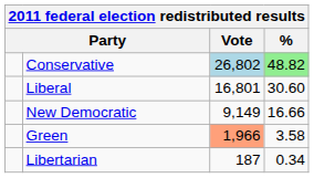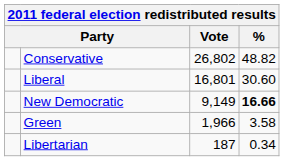Conservative | Vote: lightblue background -> no background
Conservative | %: lightgreen background -> no background
New Democratic | %: normal -> bold
Green | Vote: lightsalmon background -> no background
